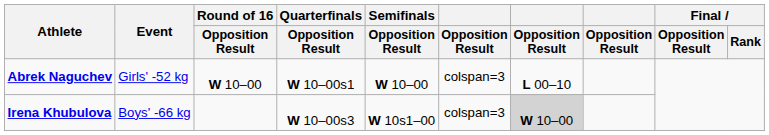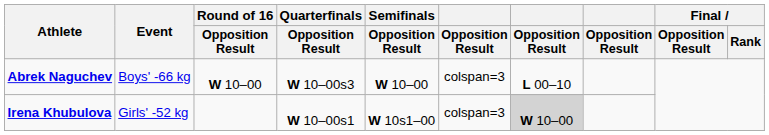Abrek Naguchev | Event: Girls' -52 kg -> Boys' -66 kg
Abrek Naguchev | Quarterfinals / Opposition Result: W 10–00s1 -> W 10–00s3
Irena Khubulova | Event: Boys' -66 kg -> Girls' -52 kg
Irena Khubulova | Quarterfinals / Opposition Result: W 10–00s3 -> W 10–00s1
